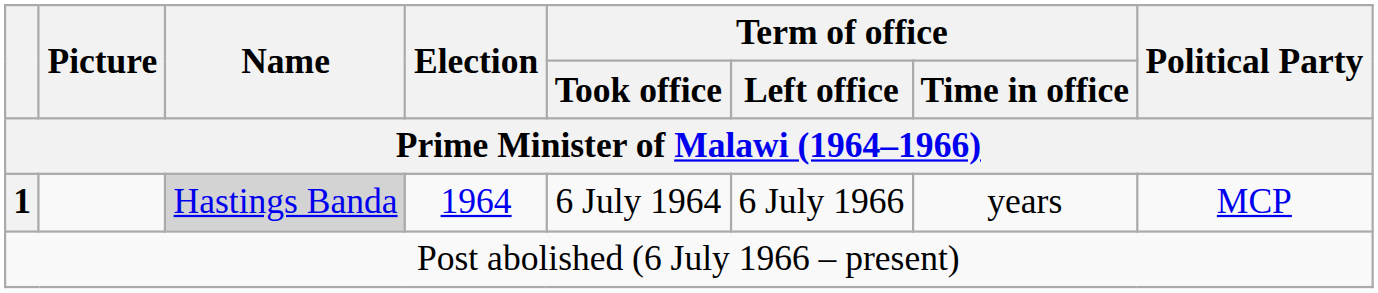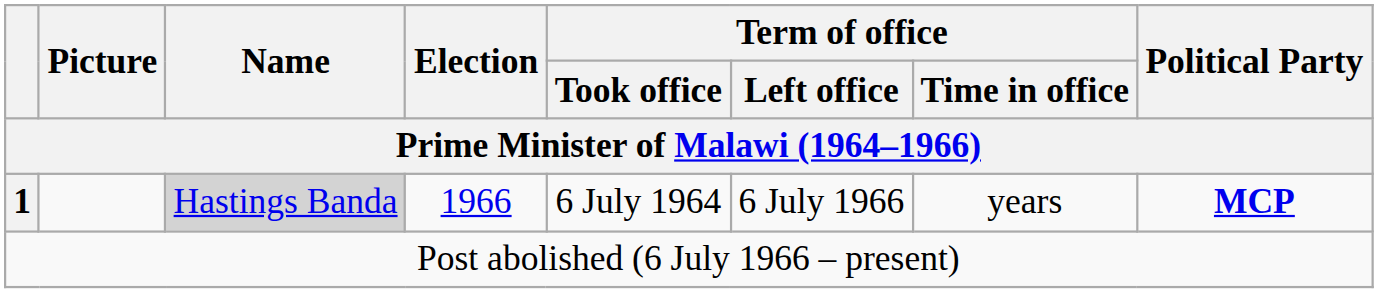1 | Election: 1964 -> 1966
1 | Political Party: normal -> bold
